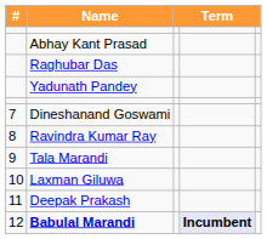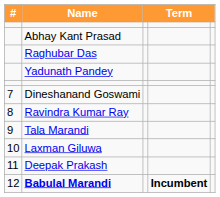Babulal Marandi | column 4: lavender background -> no background
